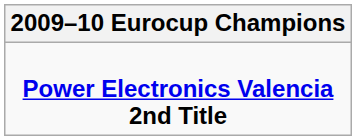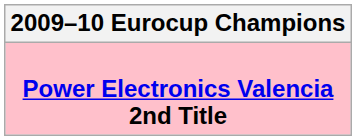row 2 | column 1: no background -> pink background
